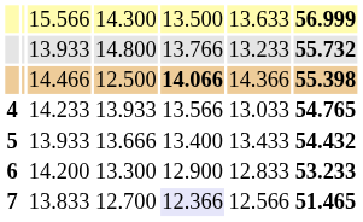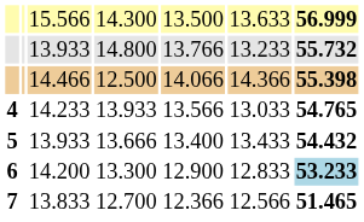12.500 | column 4: bold -> normal
13.300 | column 6: no background -> lightblue background
12.700 | column 4: lavender background -> no background
